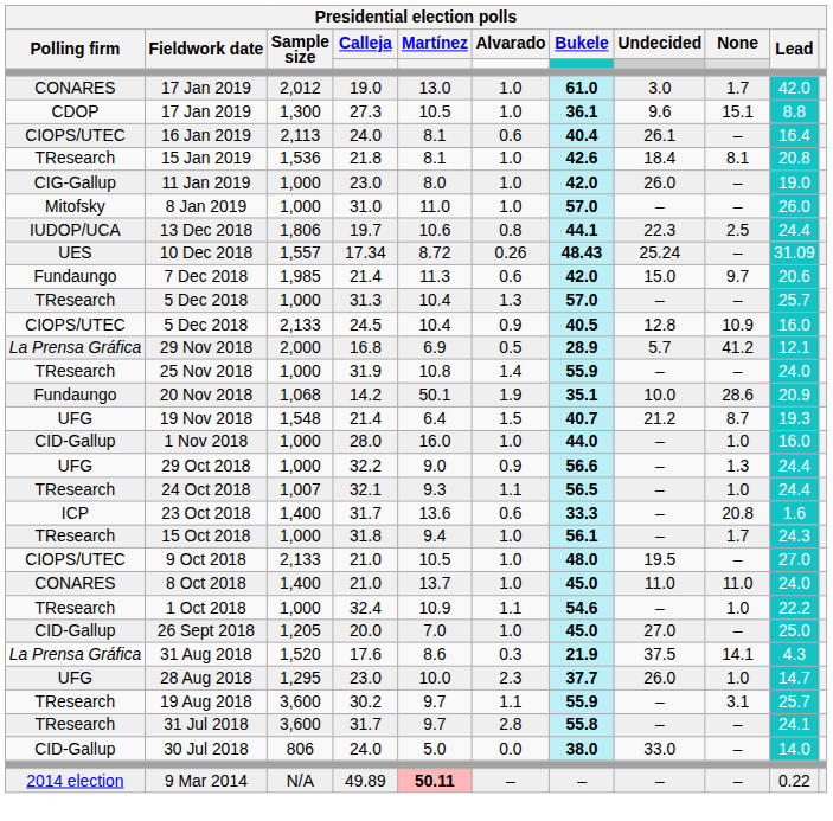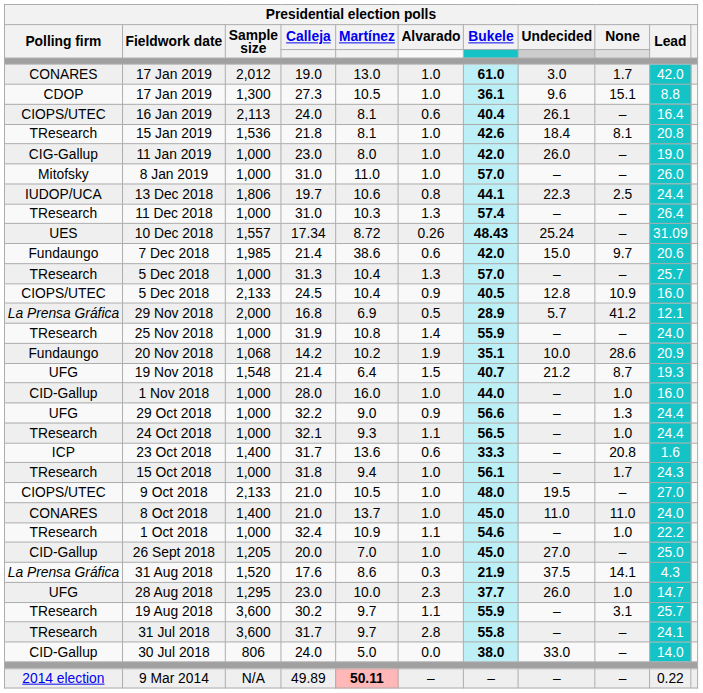+ row: TResearch | 11 Dec 2018 | 1,000 | 31.0 | 10.3 | 1.3 | 57.4 | – | – | 26.4
7 Dec 2018 | Martínez: 11.3 -> 38.6
20 Nov 2018 | Martínez: 50.1 -> 10.2
24 Oct 2018 | Sample size: 1,007 -> 1,000
